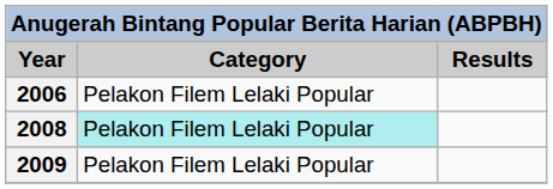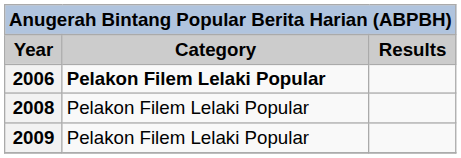2006 | Category: normal -> bold
2008 | Category: paleturquoise background -> no background
